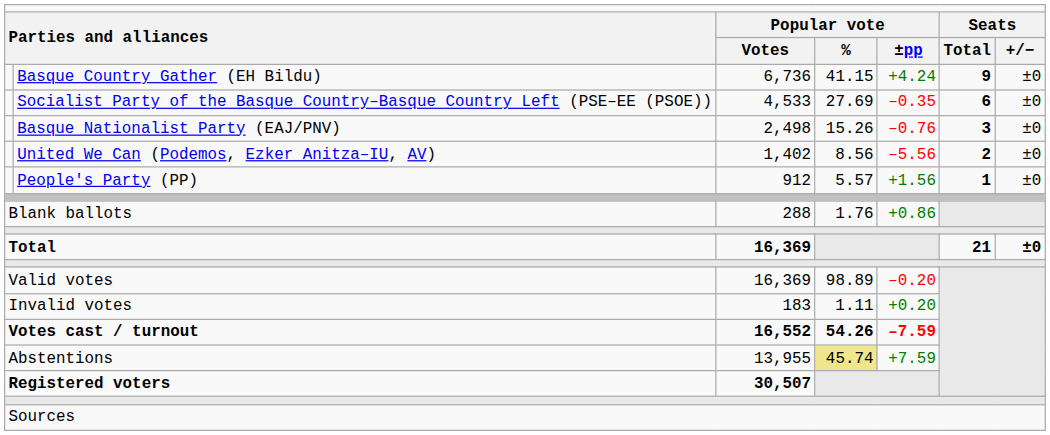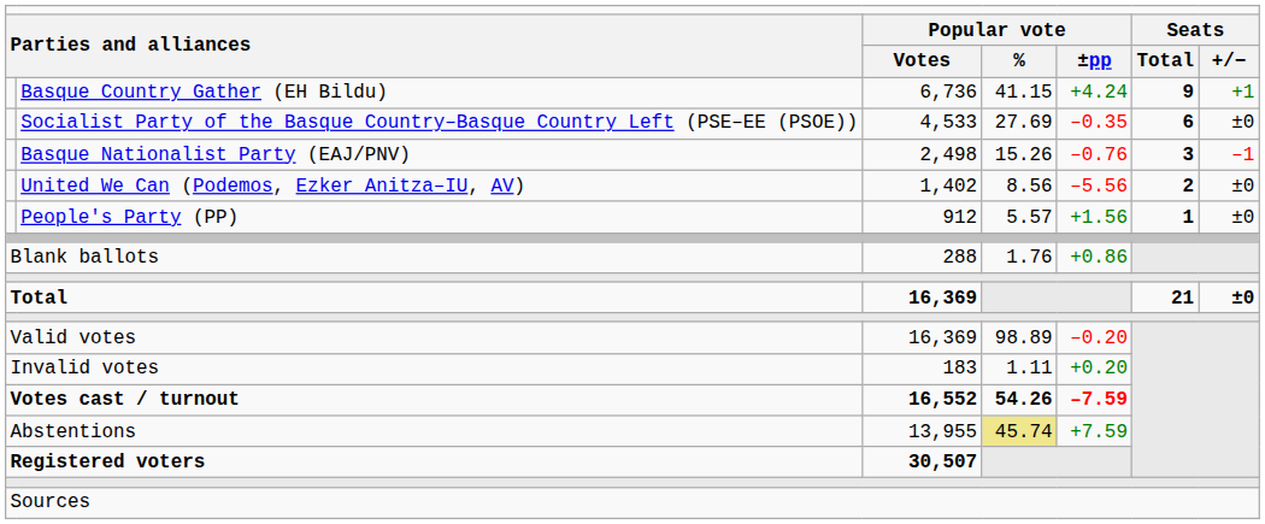Basque Country Gather (EH Bildu) | column 7: ±0 -> +1
Basque Nationalist Party (EAJ/PNV) | column 7: ±0 -> –1
